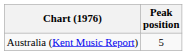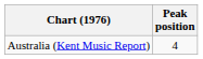Australia (Kent Music Report) | Peak position: 5 -> 4
